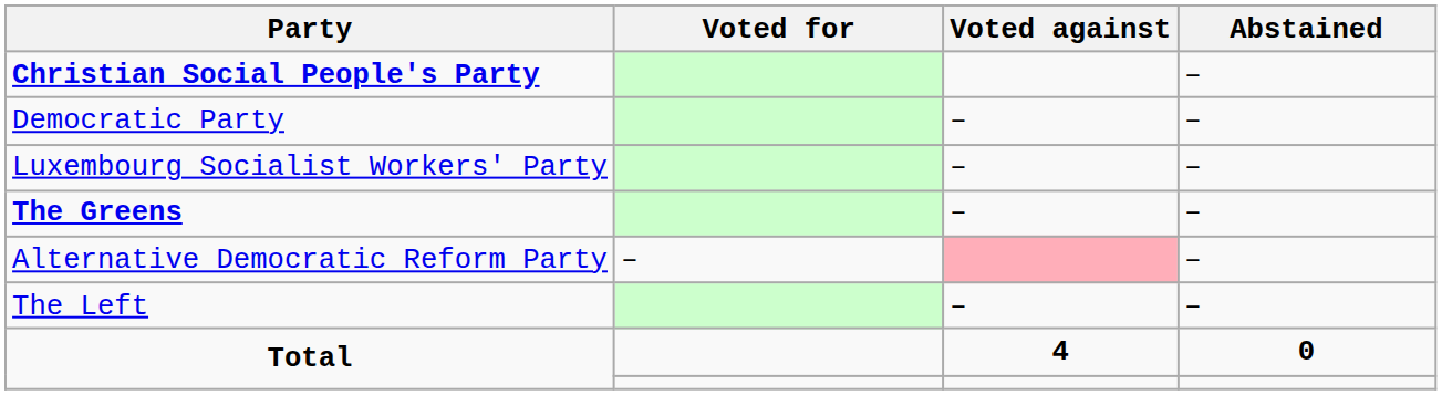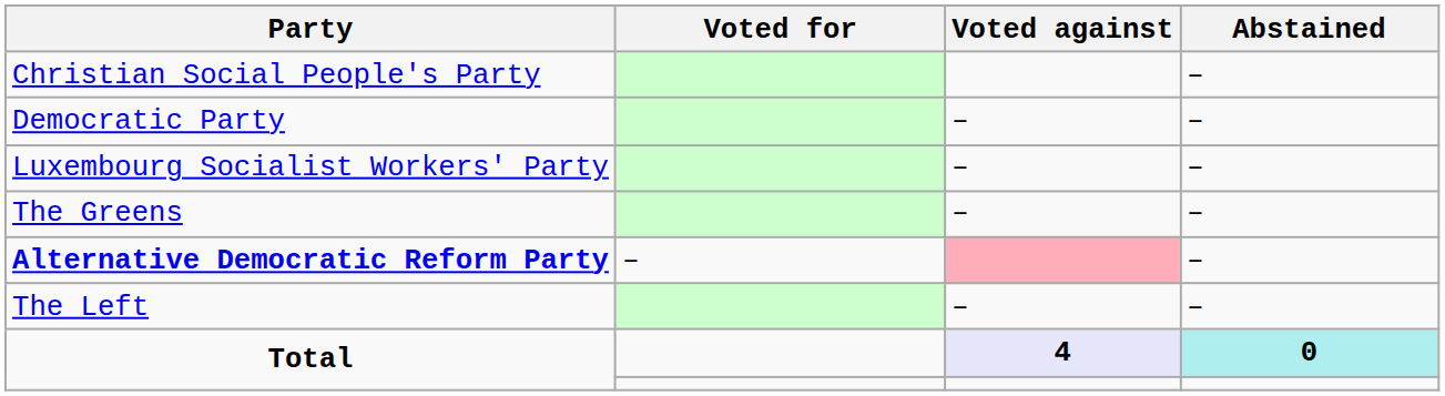Christian Social People's Party | Party: bold -> normal
The Greens | Party: bold -> normal
Alternative Democratic Reform Party | Party: normal -> bold
Total / 4 | Voted against: no background -> lavender background
Total / 4 | Abstained: no background -> paleturquoise background
